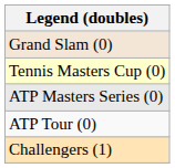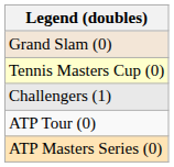row 4 | column 1: ATP Masters Series (0) -> Challengers (1)
row 6 | column 1: Challengers (1) -> ATP Masters Series (0)
